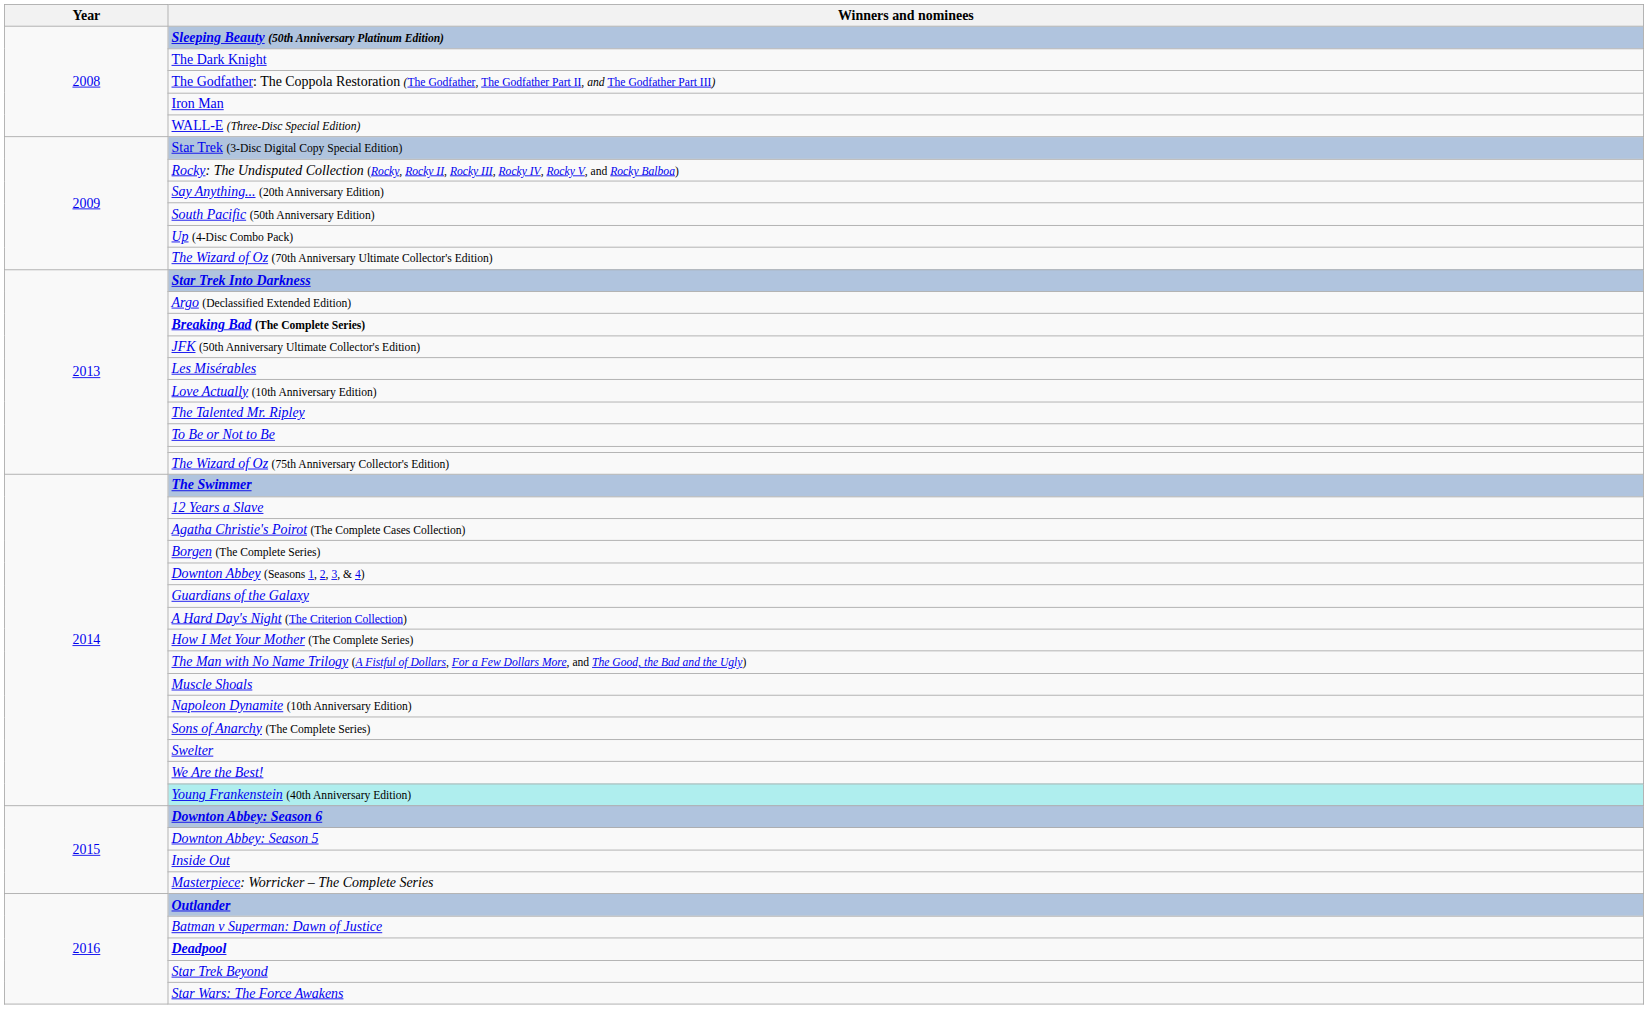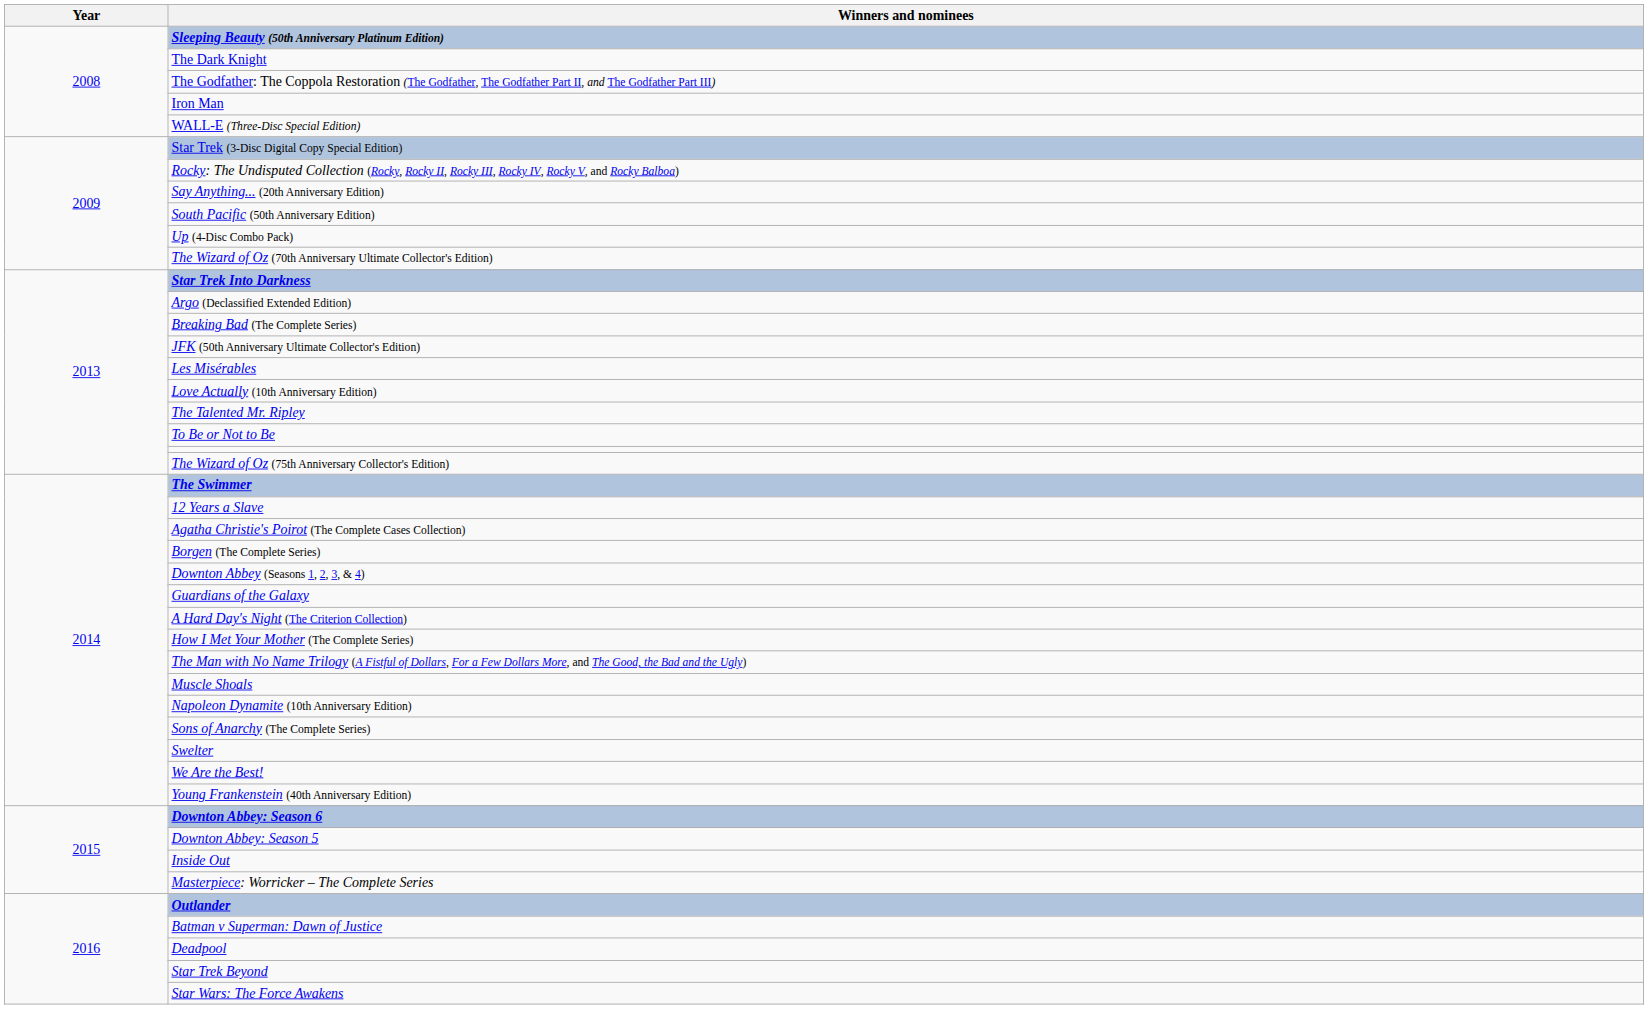Breaking Bad (The Complete Series) | Winners and nominees: bold -> normal
Young Frankenstein (40th Anniversary Edition) | Winners and nominees: paleturquoise background -> no background
Deadpool | Winners and nominees: bold -> normal
